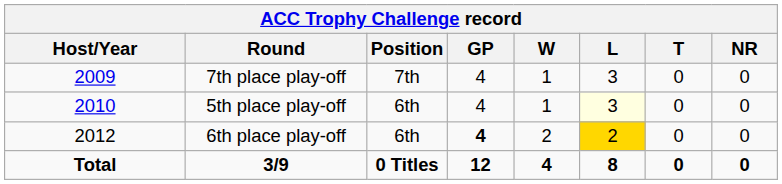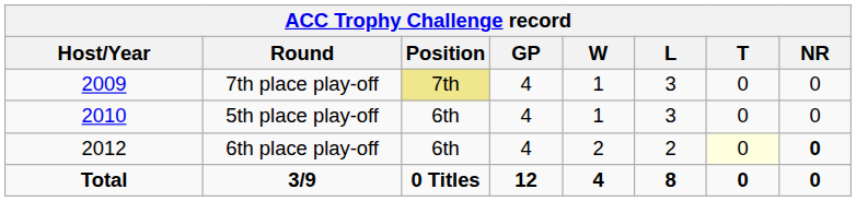7th place play-off | Position: no background -> khaki background
5th place play-off | L: lightyellow background -> no background
6th place play-off | GP: bold -> normal
6th place play-off | L: gold background -> no background
6th place play-off | T: no background -> lightyellow background
6th place play-off | NR: normal -> bold
